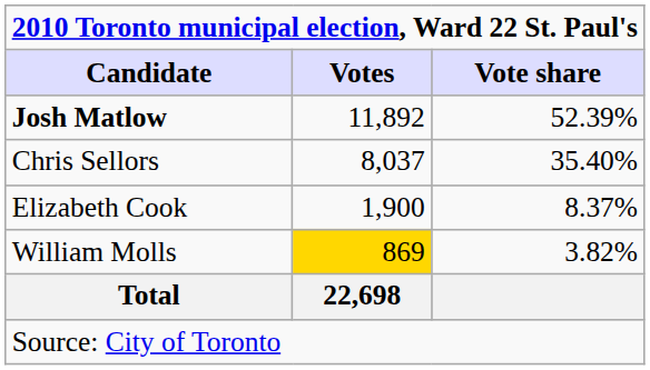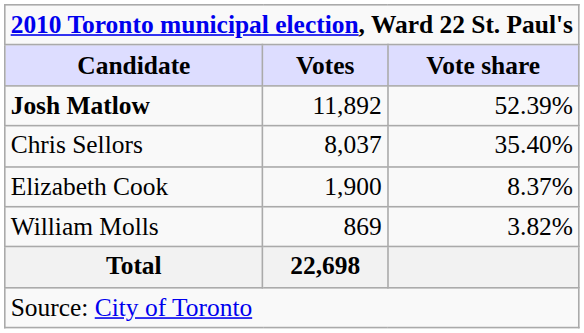William Molls | Votes: gold background -> no background
